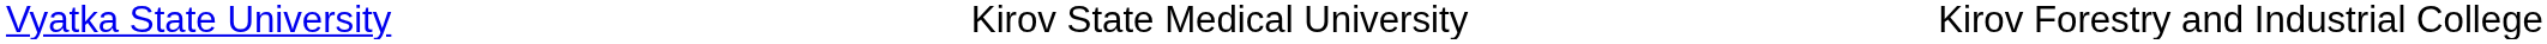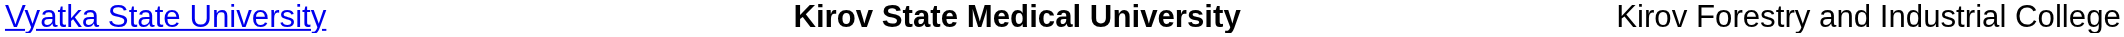Vyatka State University | column 2: normal -> bold
